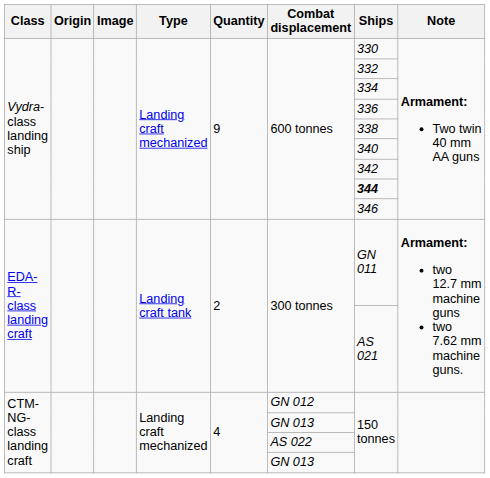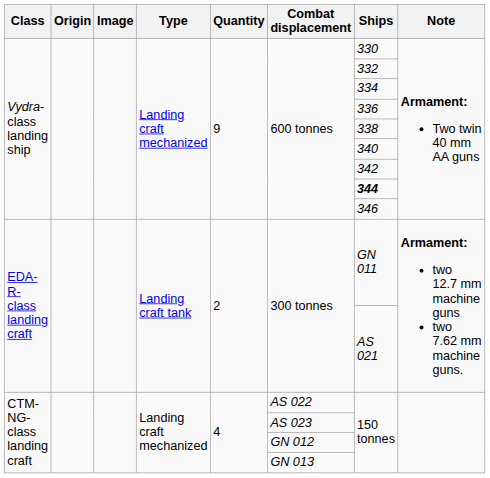row 13 | Combat displacement: GN 012 -> AS 022
row 14 | Combat displacement: GN 013 -> AS 023
row 15 | Combat displacement: AS 022 -> GN 012
